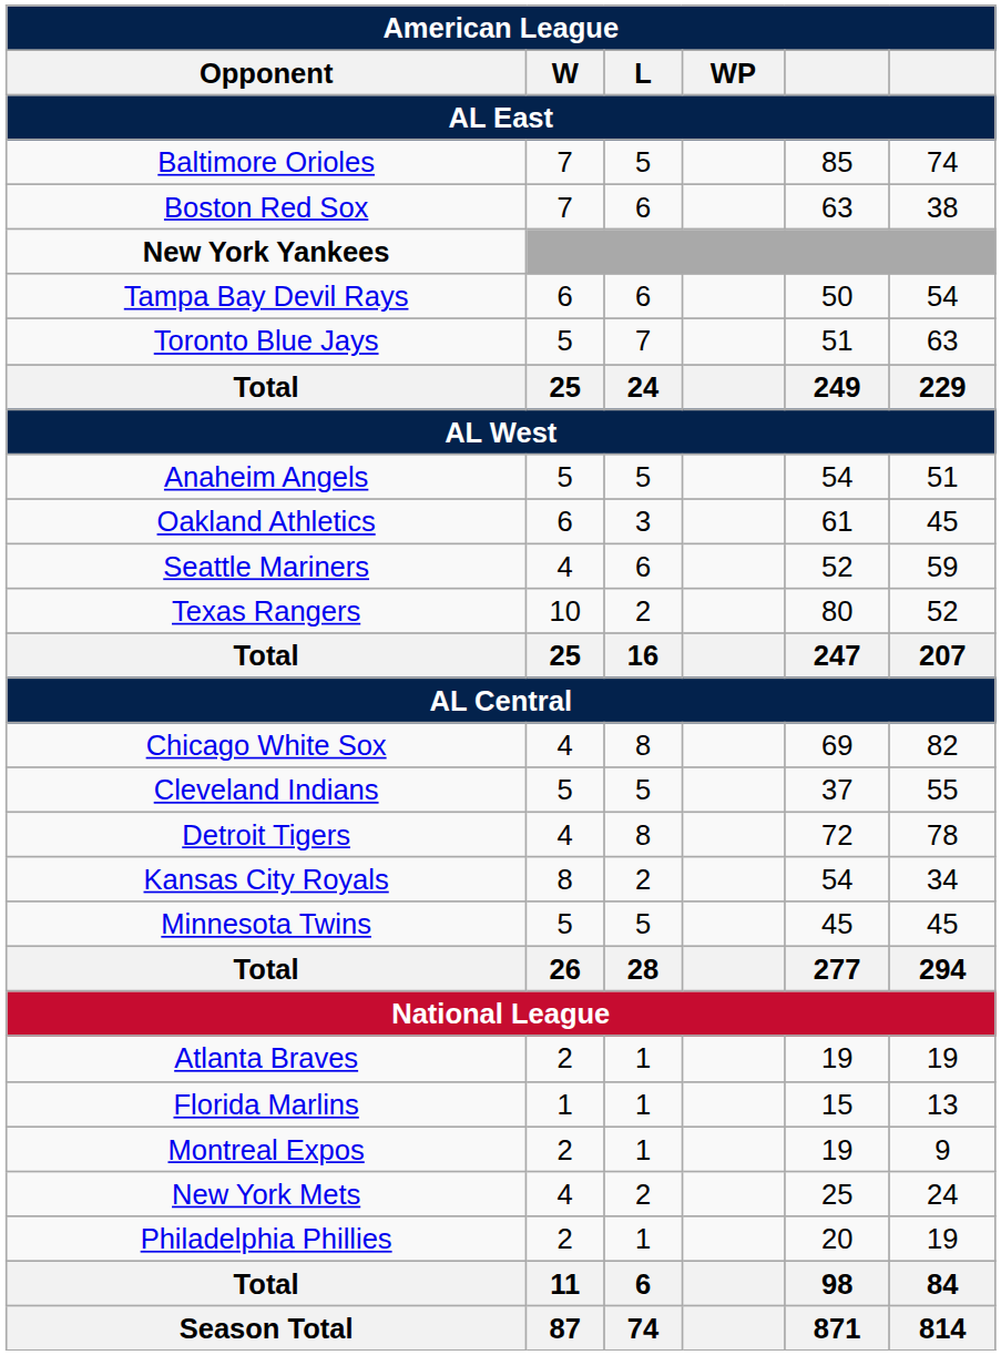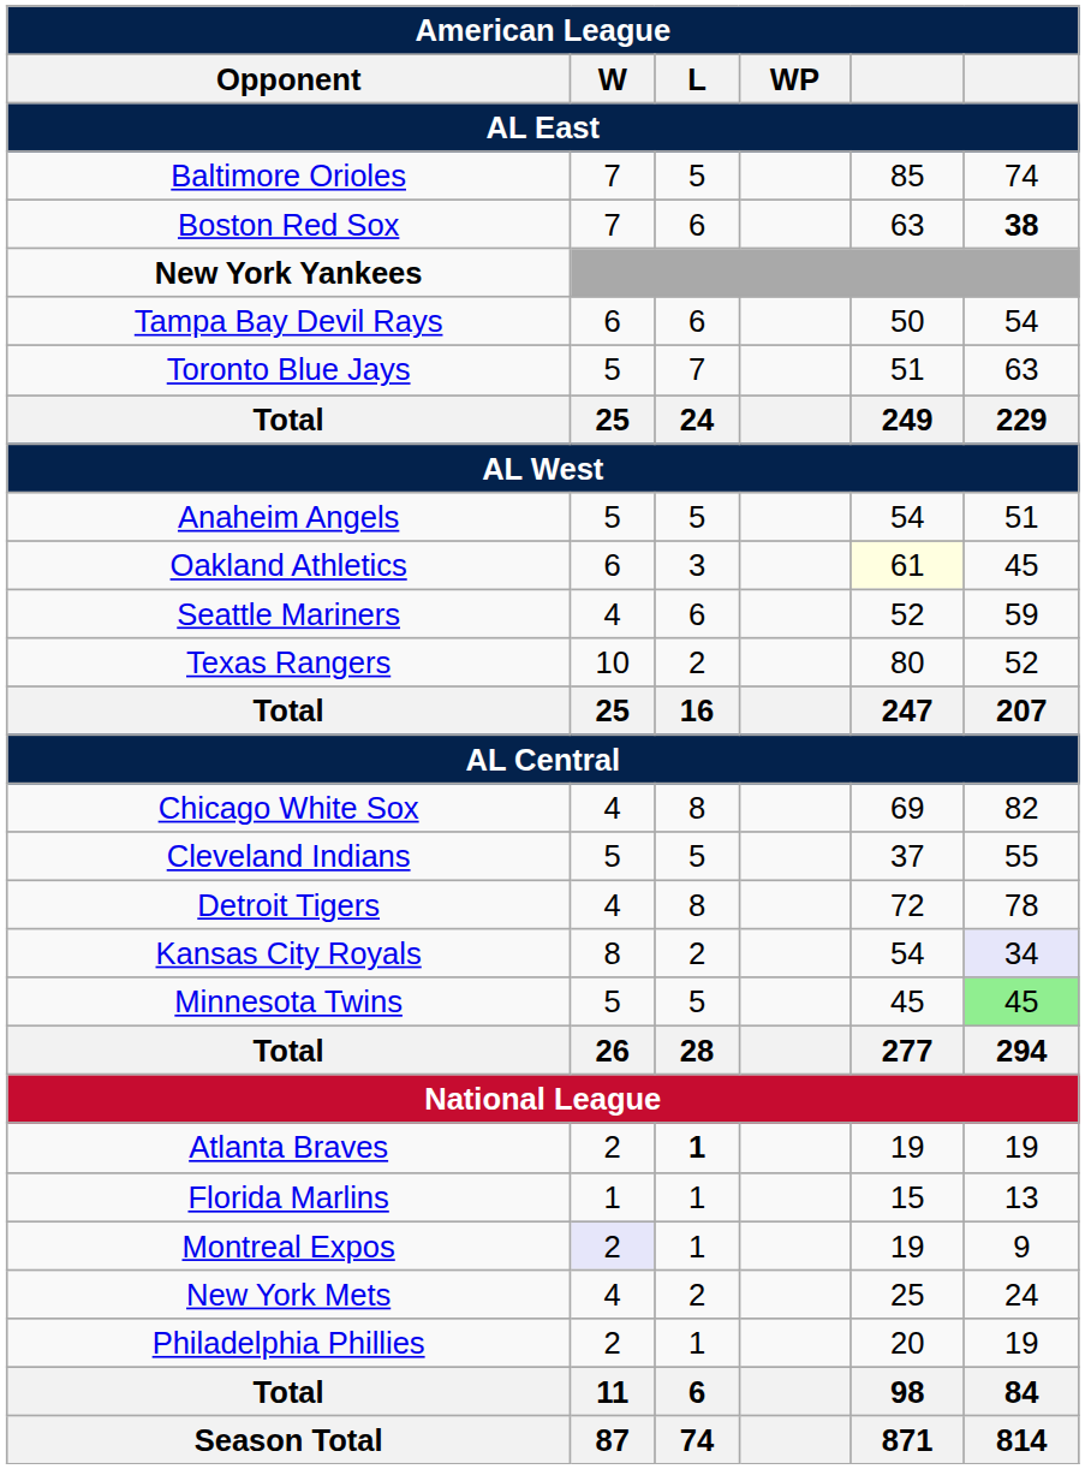Boston Red Sox | column 6: normal -> bold
Oakland Athletics | column 5: no background -> lightyellow background
Kansas City Royals | column 6: no background -> lavender background
Minnesota Twins | column 6: no background -> lightgreen background
Atlanta Braves | L: normal -> bold
Montreal Expos | W: no background -> lavender background
